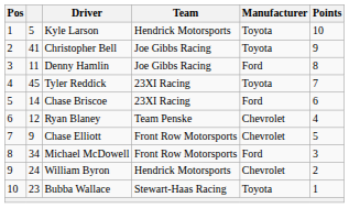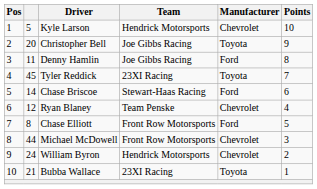Kyle Larson | Manufacturer: Toyota -> Chevrolet
Christopher Bell | column 2: 41 -> 20
Chase Briscoe | Team: 23XI Racing -> Stewart-Haas Racing
Chase Elliott | column 2: 9 -> 8
Chase Elliott | Manufacturer: Chevrolet -> Ford
Michael McDowell | column 2: 34 -> 44
Michael McDowell | Manufacturer: Ford -> Chevrolet
Bubba Wallace | column 2: 23 -> 21
Bubba Wallace | Team: Stewart-Haas Racing -> 23XI Racing
